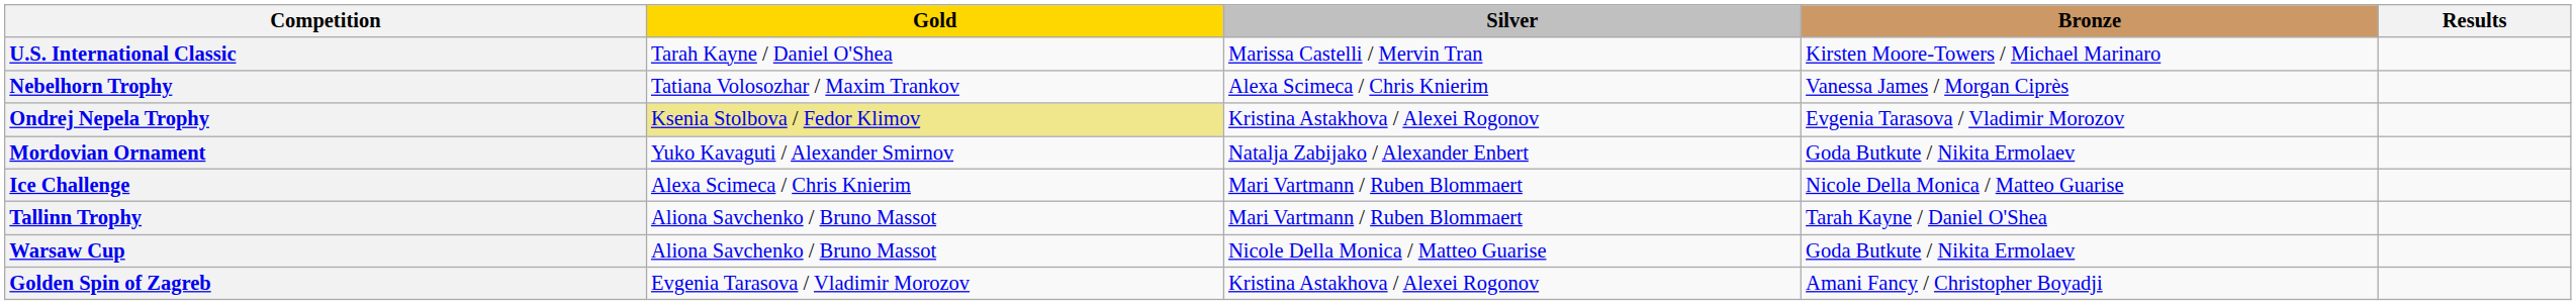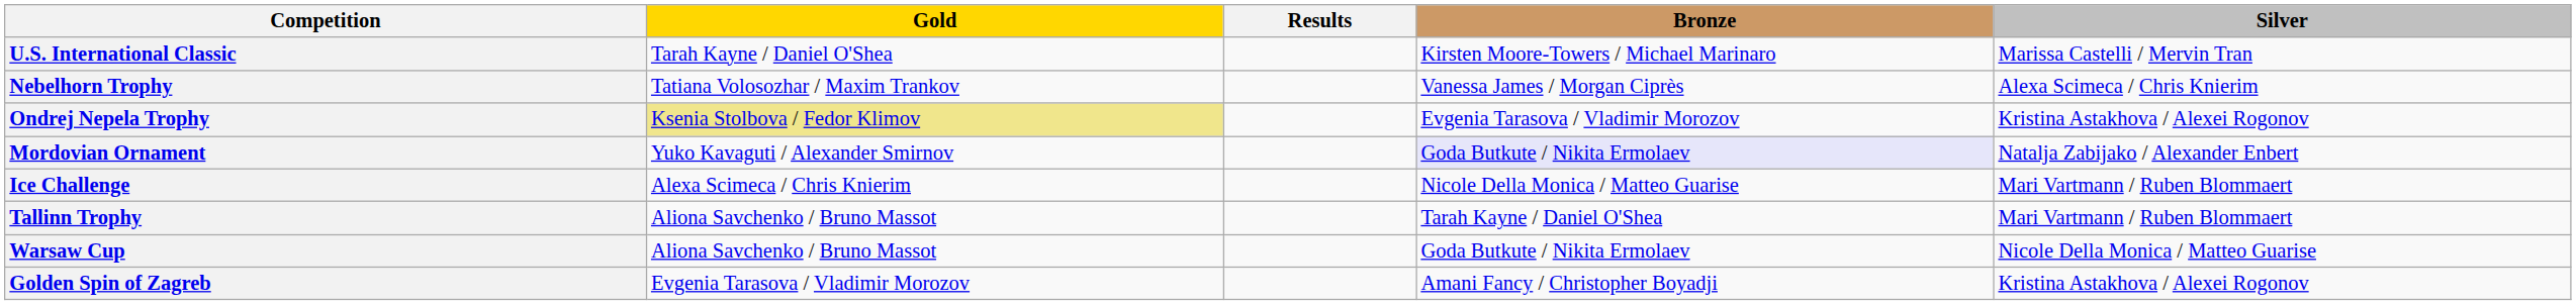columns swapped: Silver <-> Results
Mordovian Ornament | Bronze: no background -> lavender background
